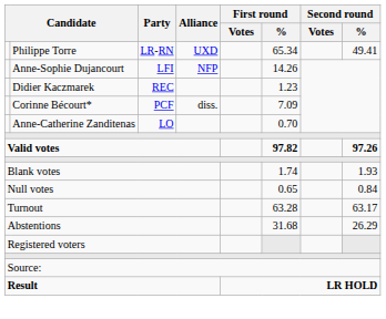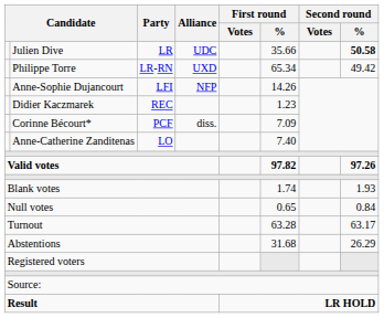+ row: Julien Dive | LR | UDC | 35.66 | 50.58
Philippe Torre | Second round / %: 49.41 -> 49.42
Anne-Catherine Zanditenas | First round / %: 0.70 -> 7.40
